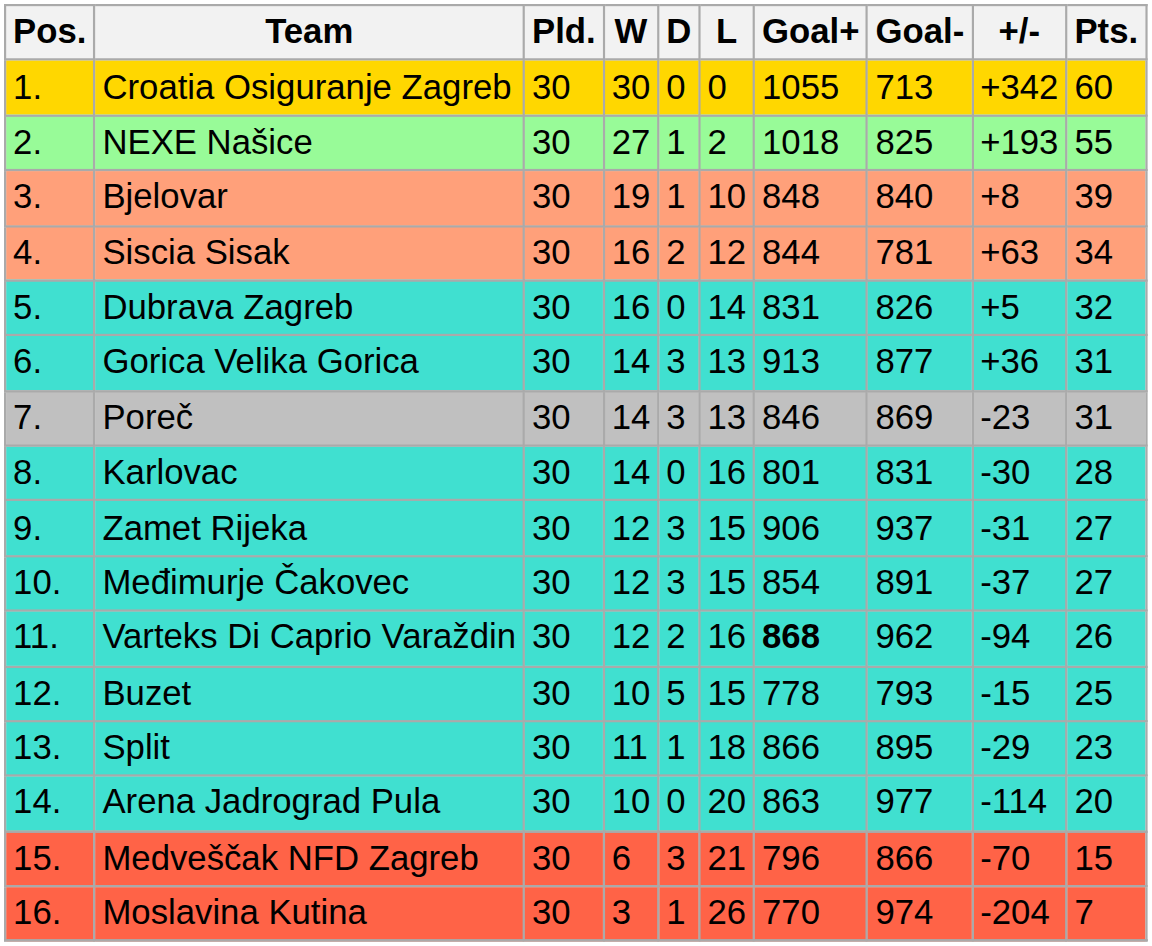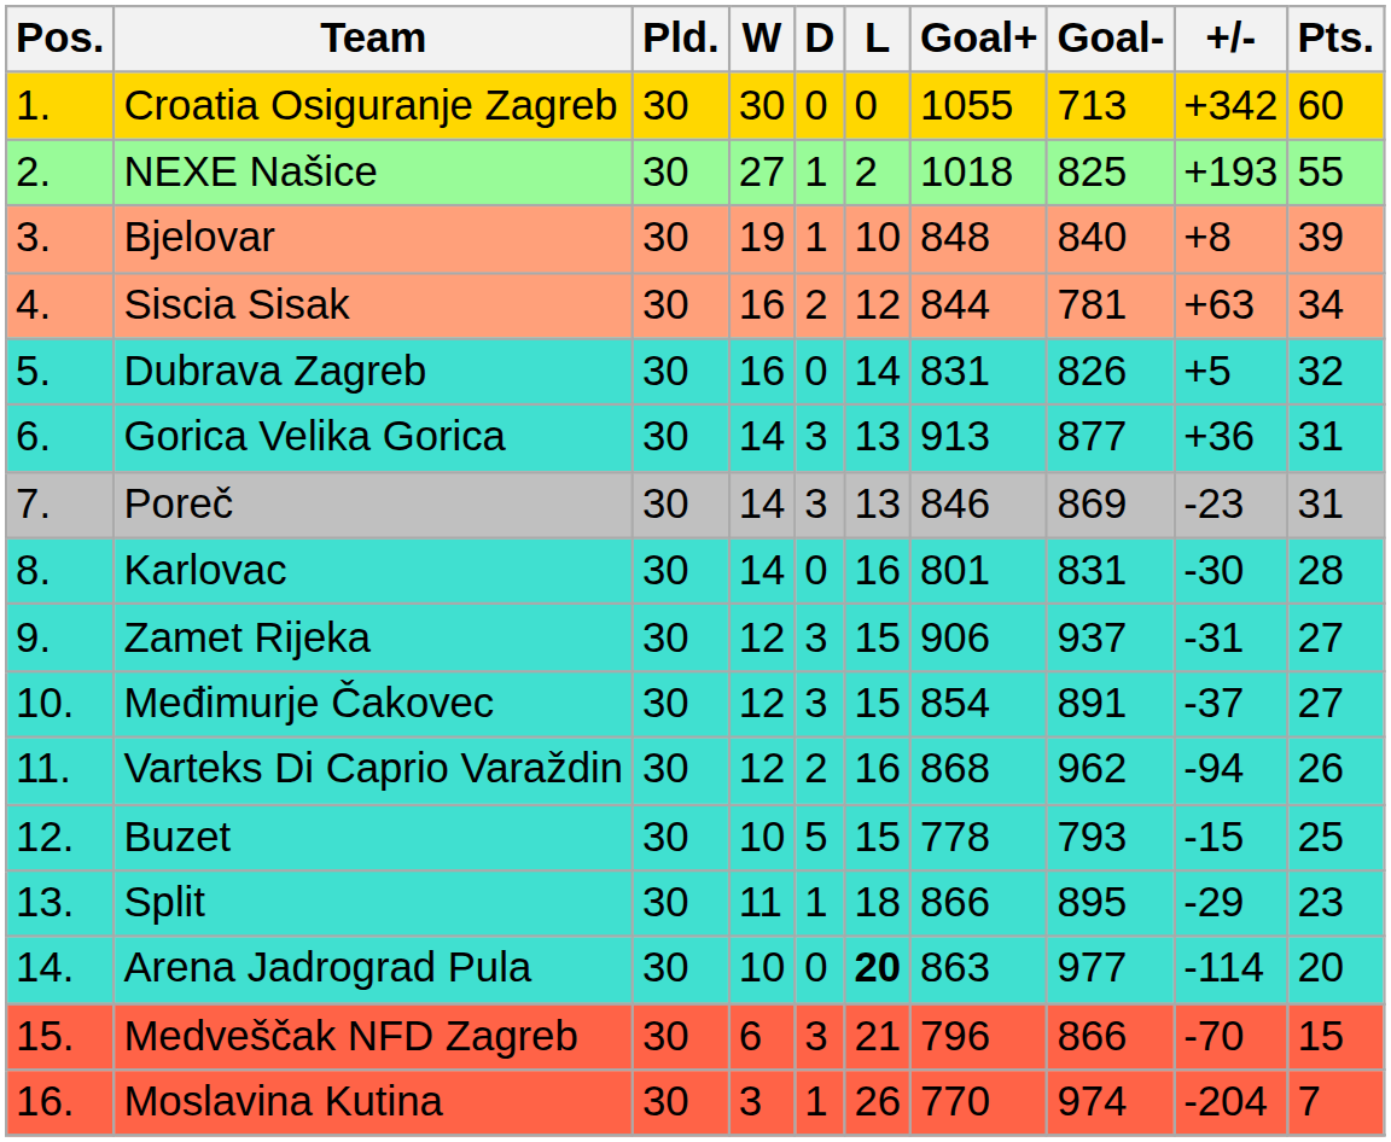Varteks Di Caprio Varaždin | Goal+: bold -> normal
Arena Jadrograd Pula | L: normal -> bold
